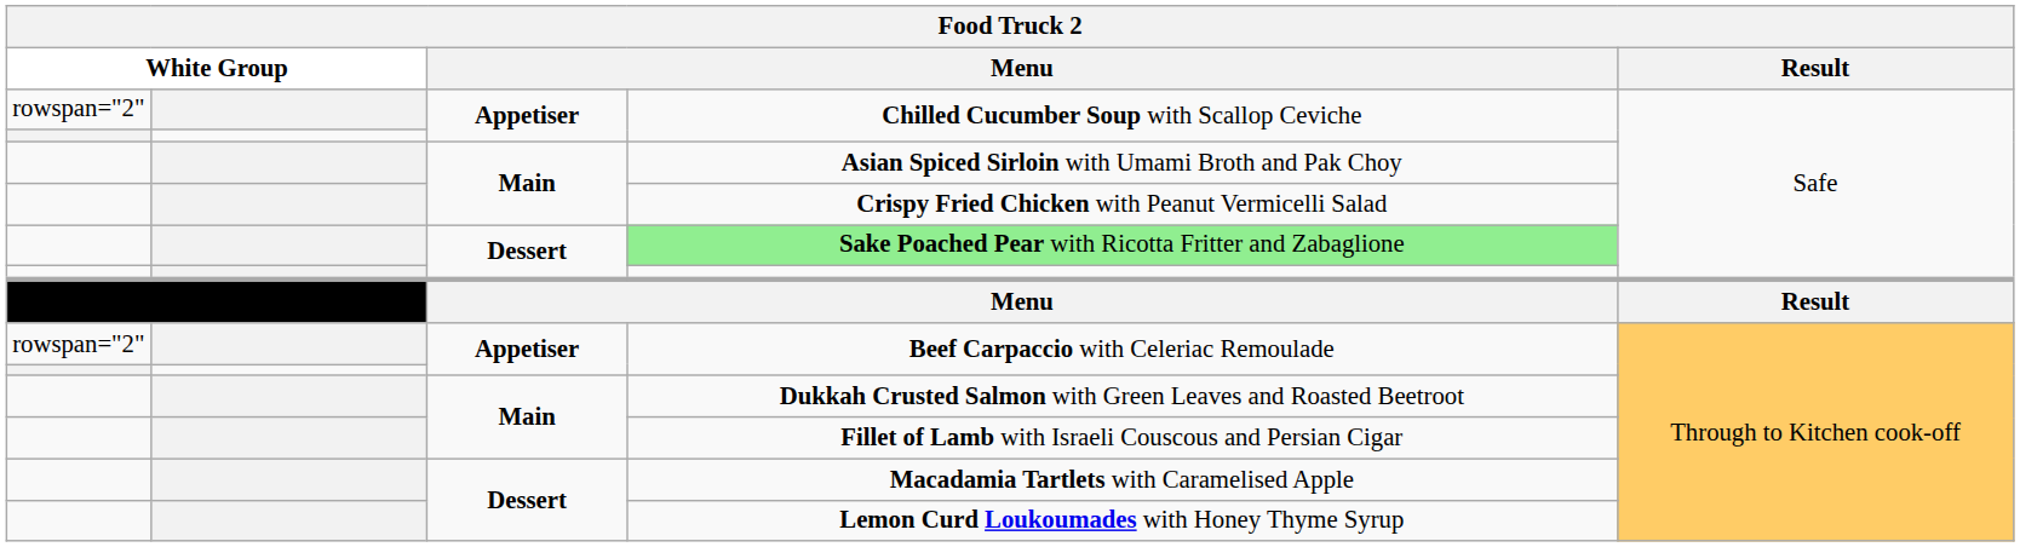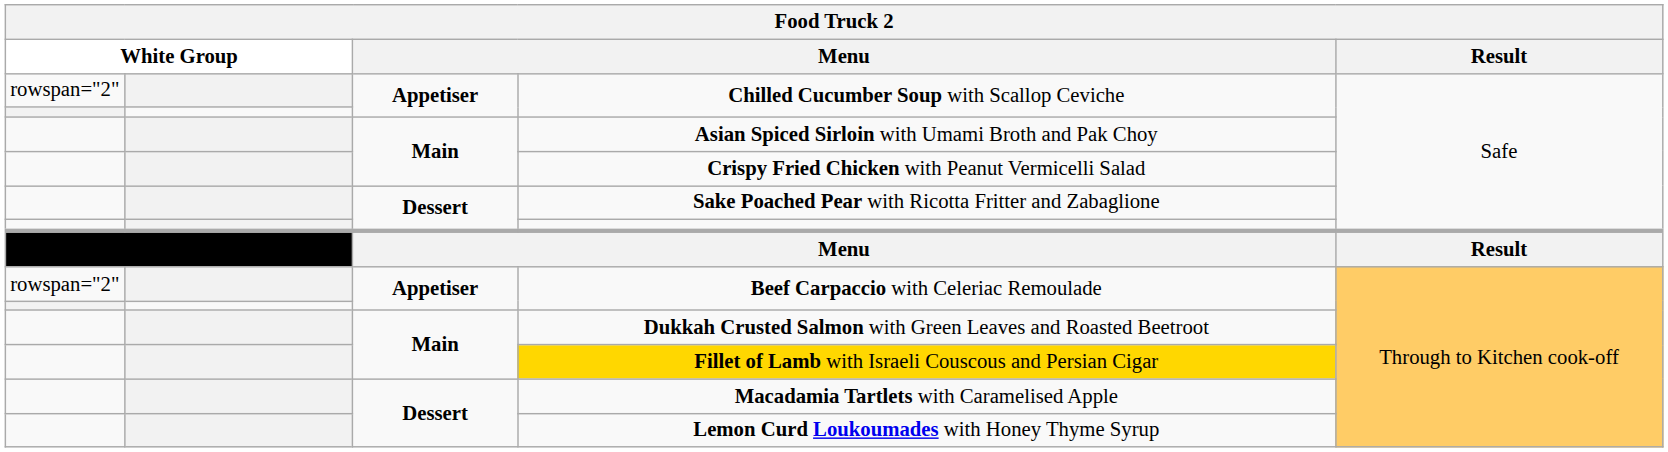Sake Poached Pear with Ricotta Fritter and Zabaglione | column 4: lightgreen background -> no background
Fillet of Lamb with Israeli Couscous and Persian Cigar | column 4: no background -> gold background
